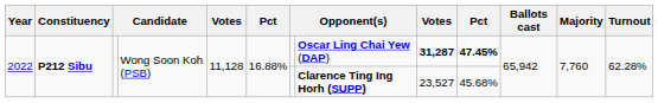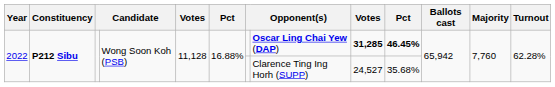row 2 | column 9: 31,287 -> 31,285
row 2 | column 10: 47.45% -> 46.45%
row 3 | column 8: bold -> normal
row 3 | column 9: 23,527 -> 24,527
row 3 | column 10: 45.68% -> 35.68%
